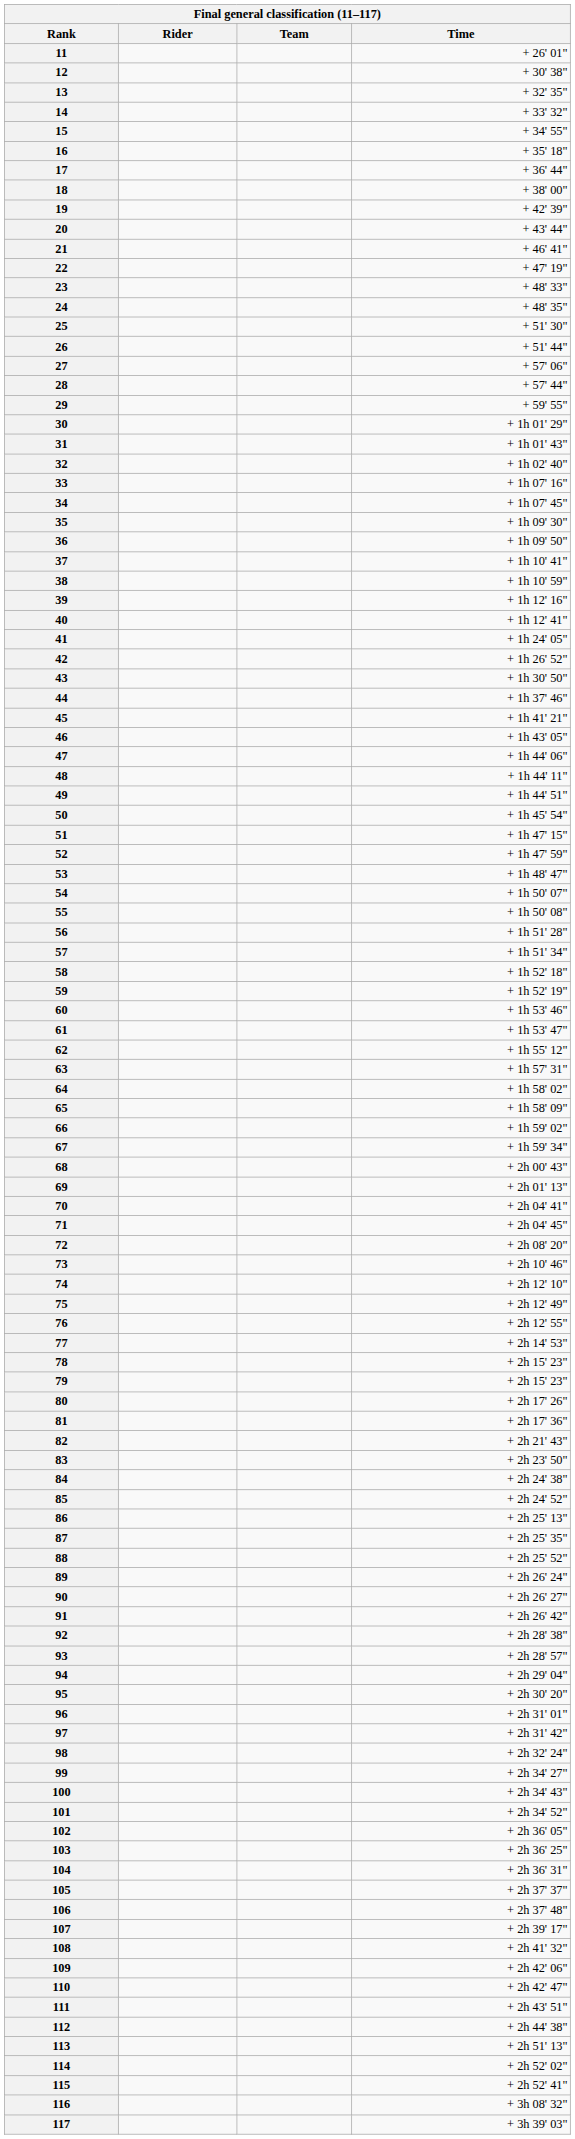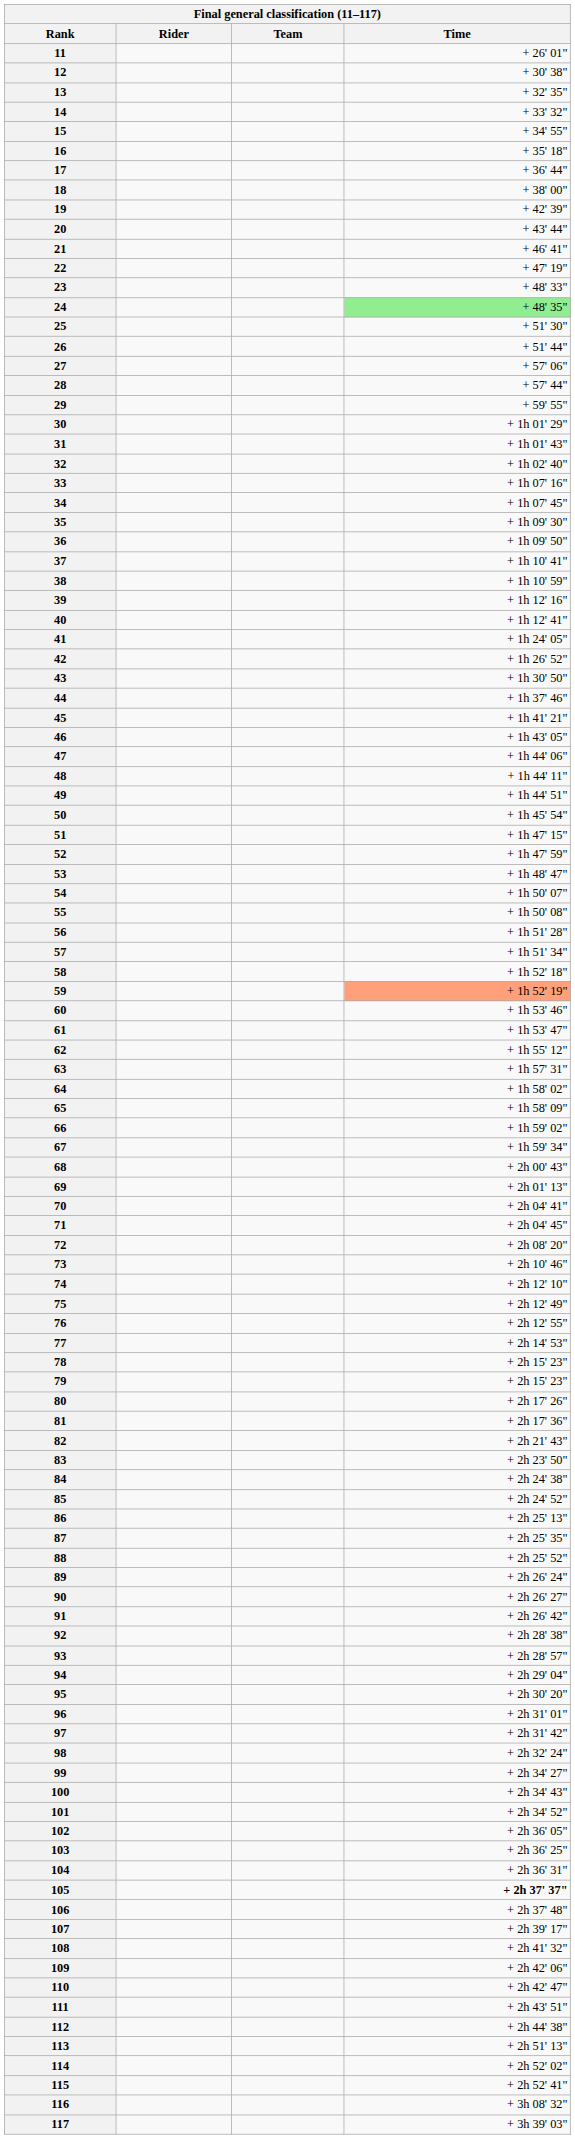24 | Time: no background -> lightgreen background
59 | Time: no background -> lightsalmon background
105 | Time: normal -> bold
